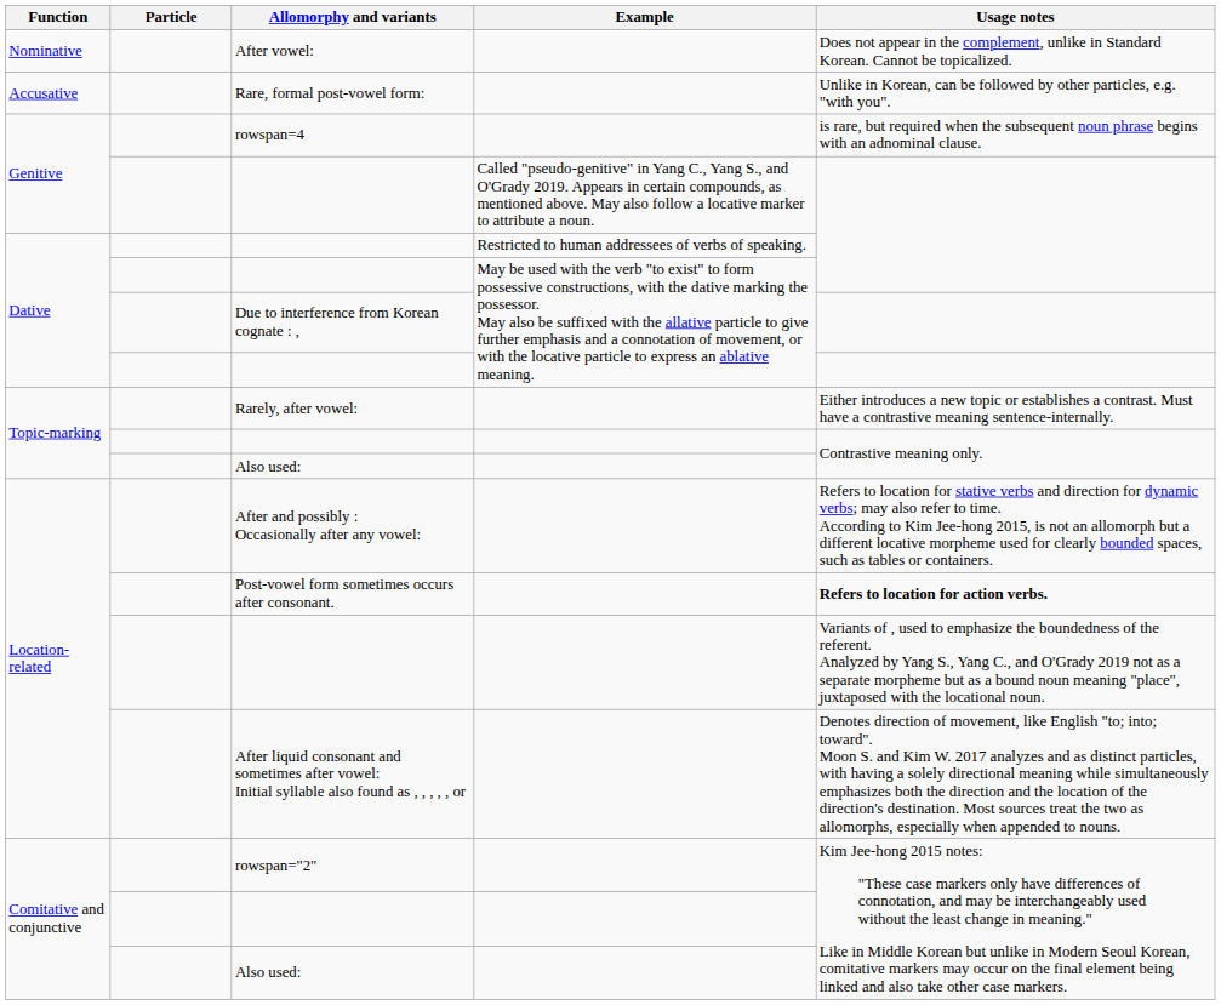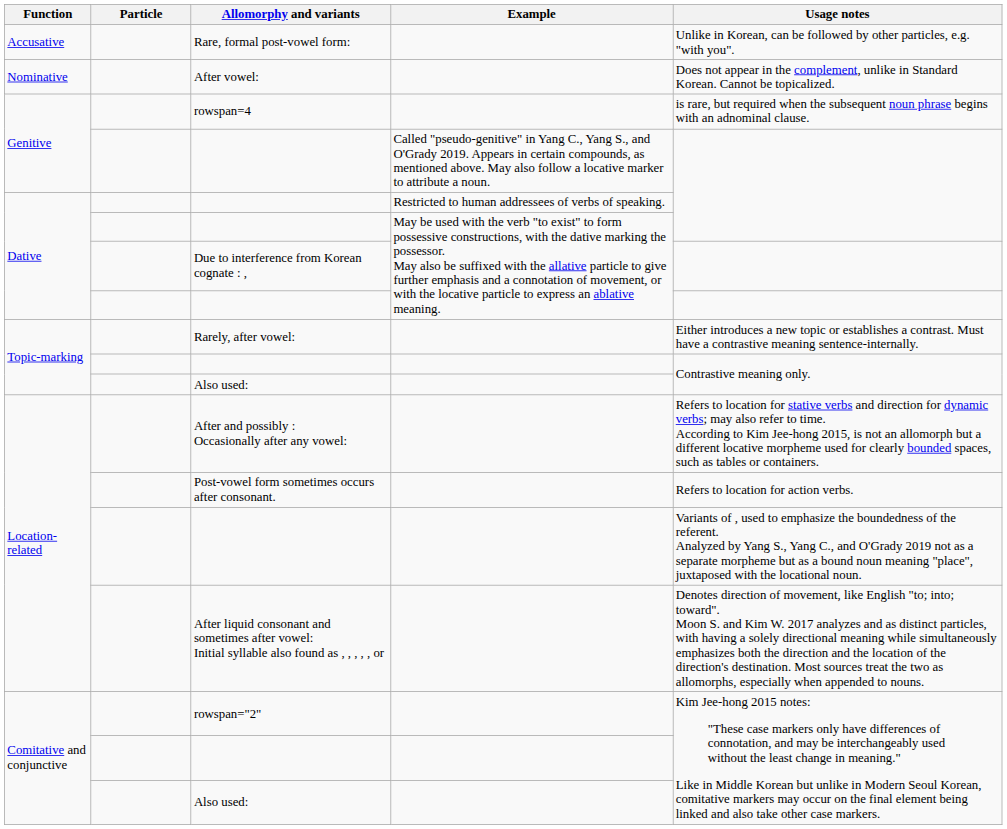rows swapped: After vowel: <-> Rare, formal post-vowel form:
Post-vowel form sometimes occurs after consonant. | Usage notes: bold -> normal
